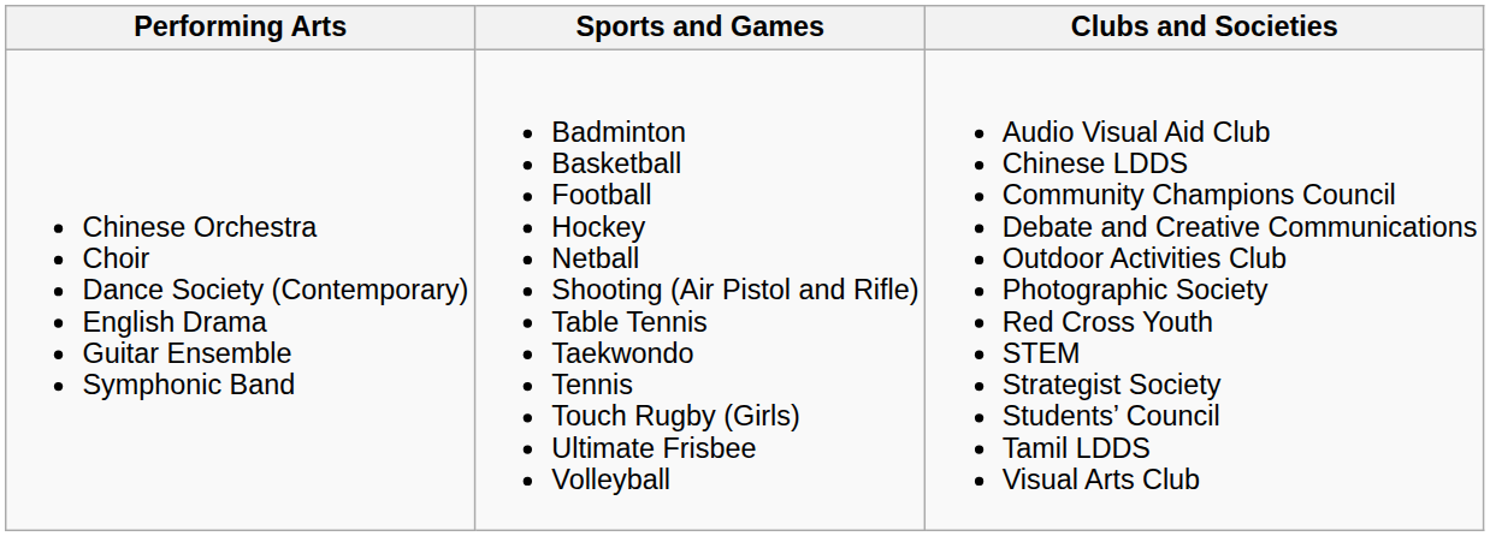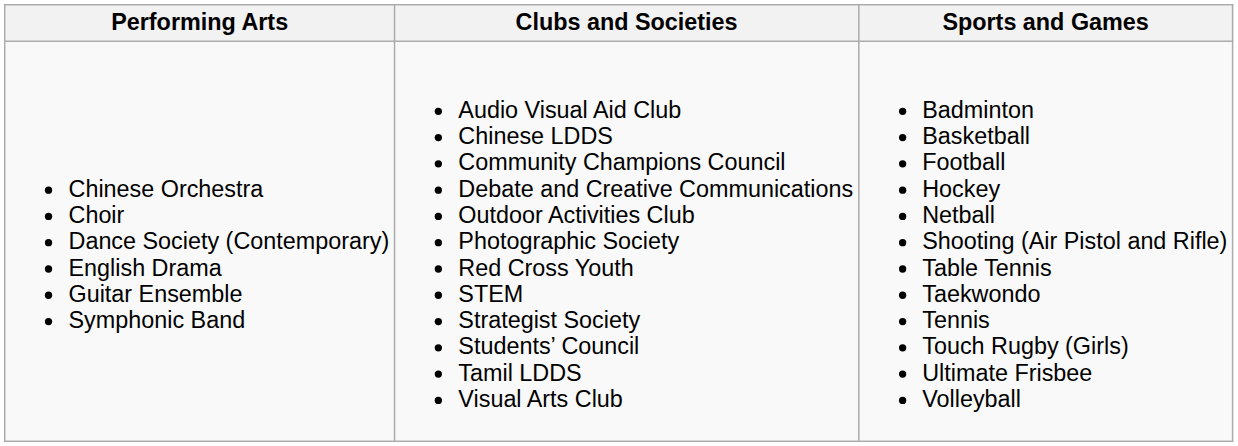columns swapped: Sports and Games <-> Clubs and Societies
